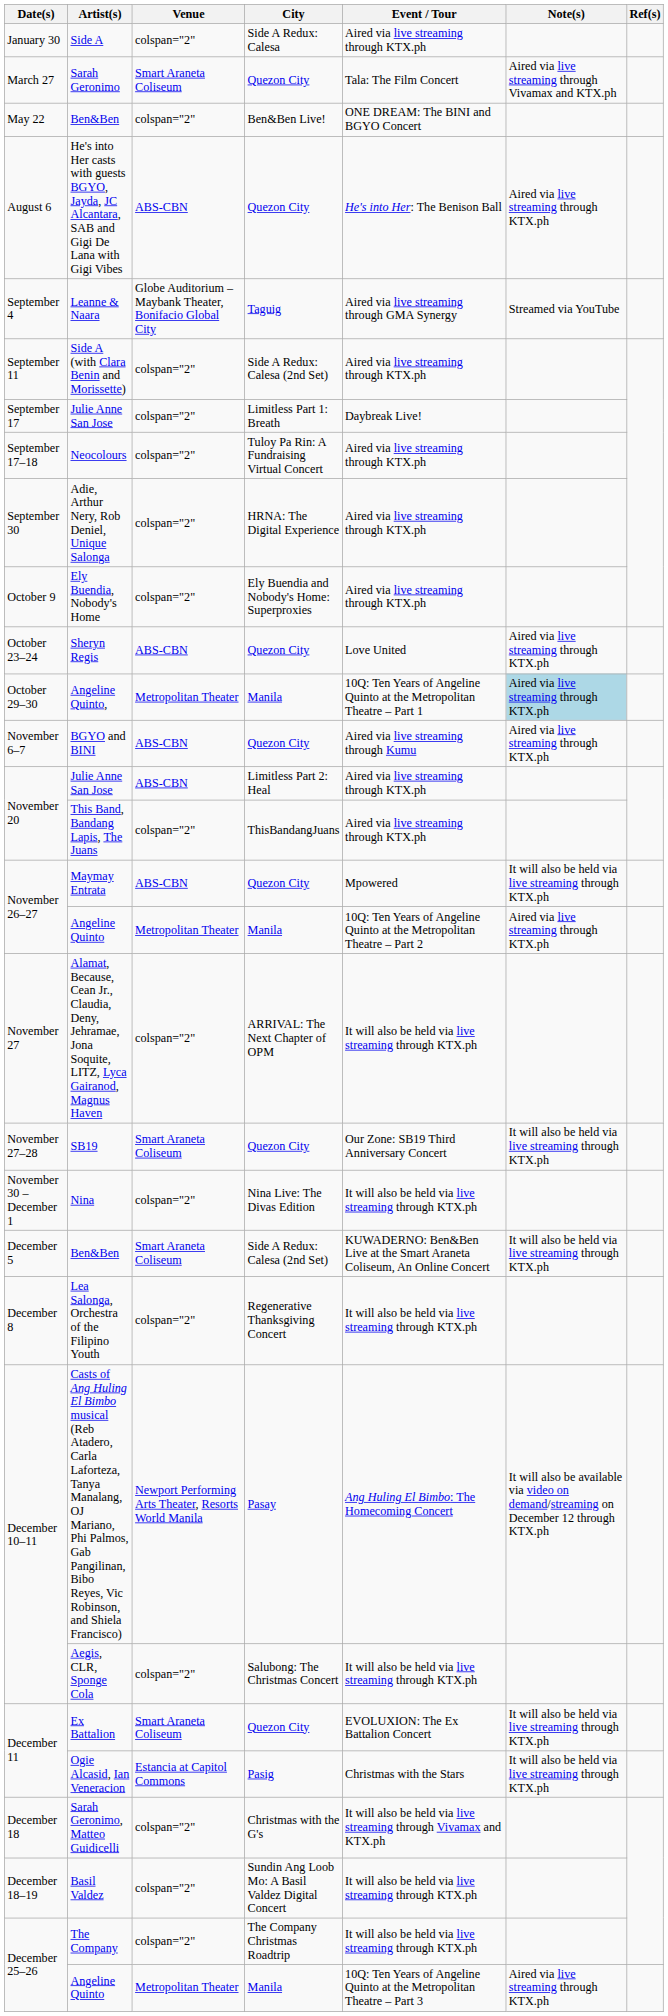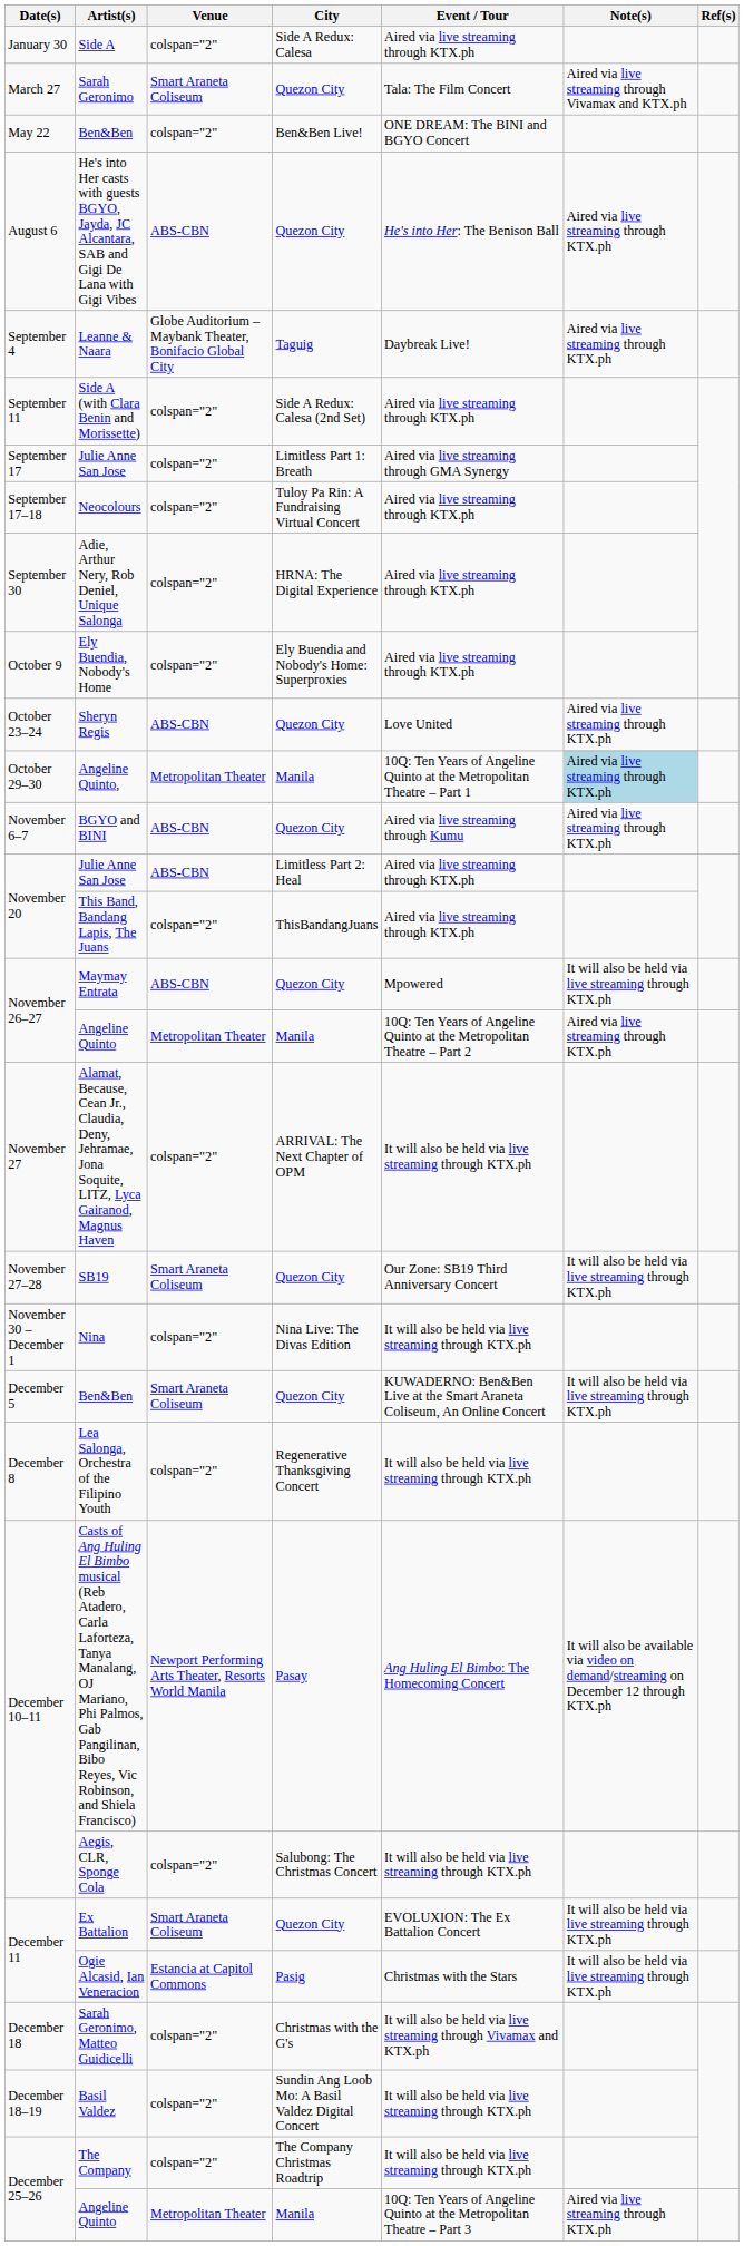Leanne & Naara | Event / Tour: Aired via live streaming through GMA Synergy -> Daybreak Live!
Leanne & Naara | Note(s): Streamed via YouTube -> Aired via live streaming through KTX.ph
September 17 / Julie Anne San Jose | Event / Tour: Daybreak Live! -> Aired via live streaming through GMA Synergy
December 5 / Ben&Ben | City: Side A Redux: Calesa (2nd Set) -> Quezon City
